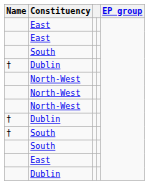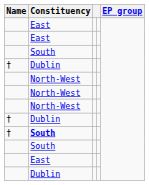† / South | Constituency: normal -> bold
